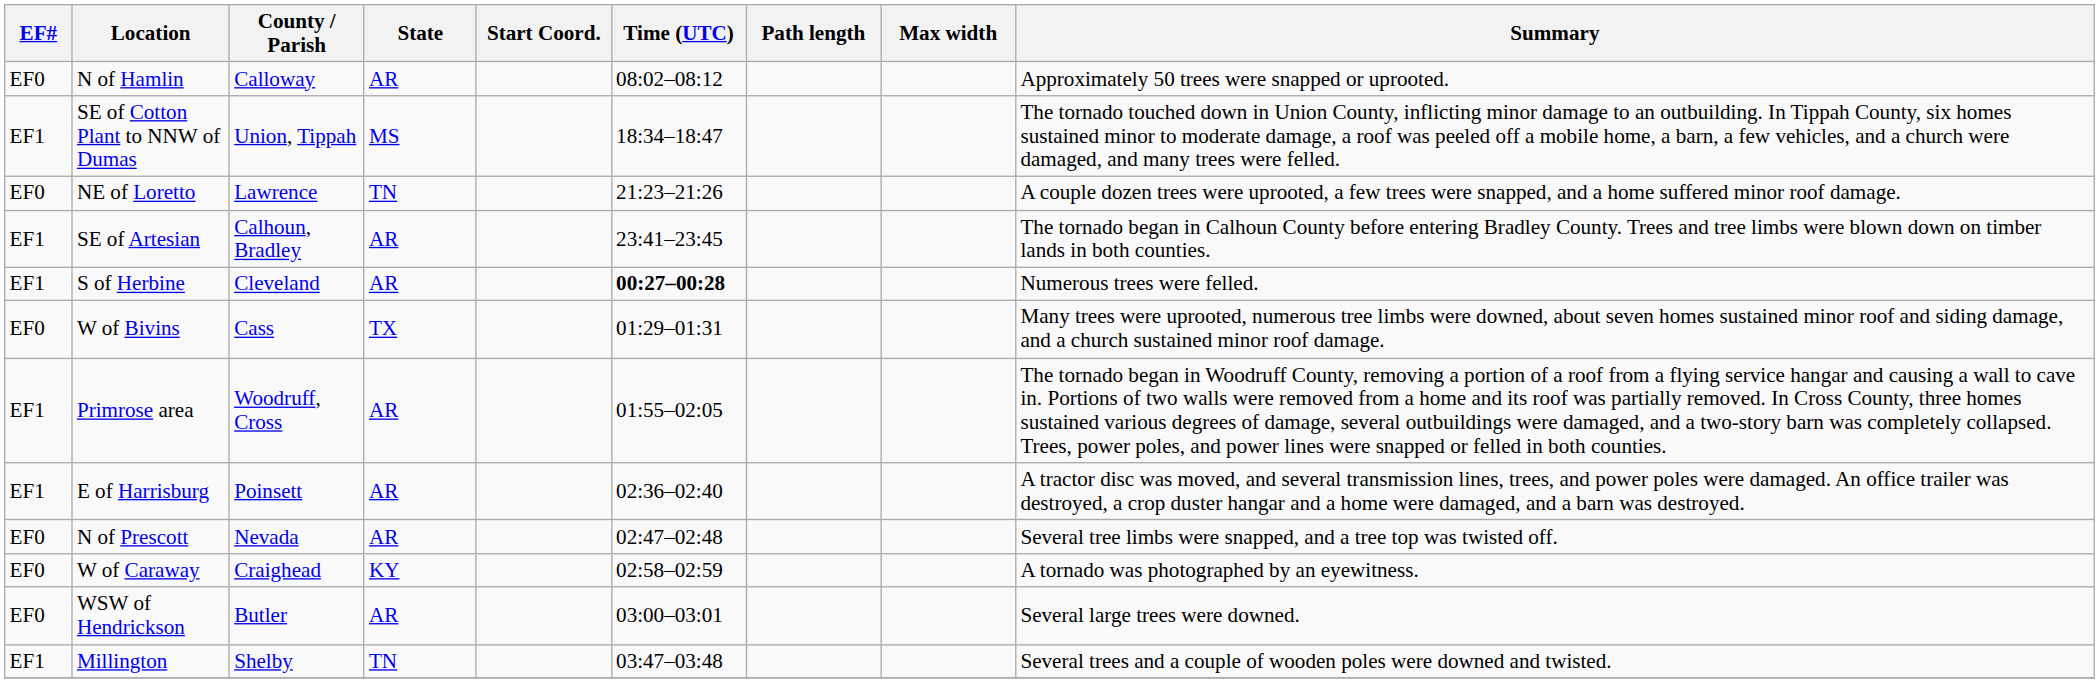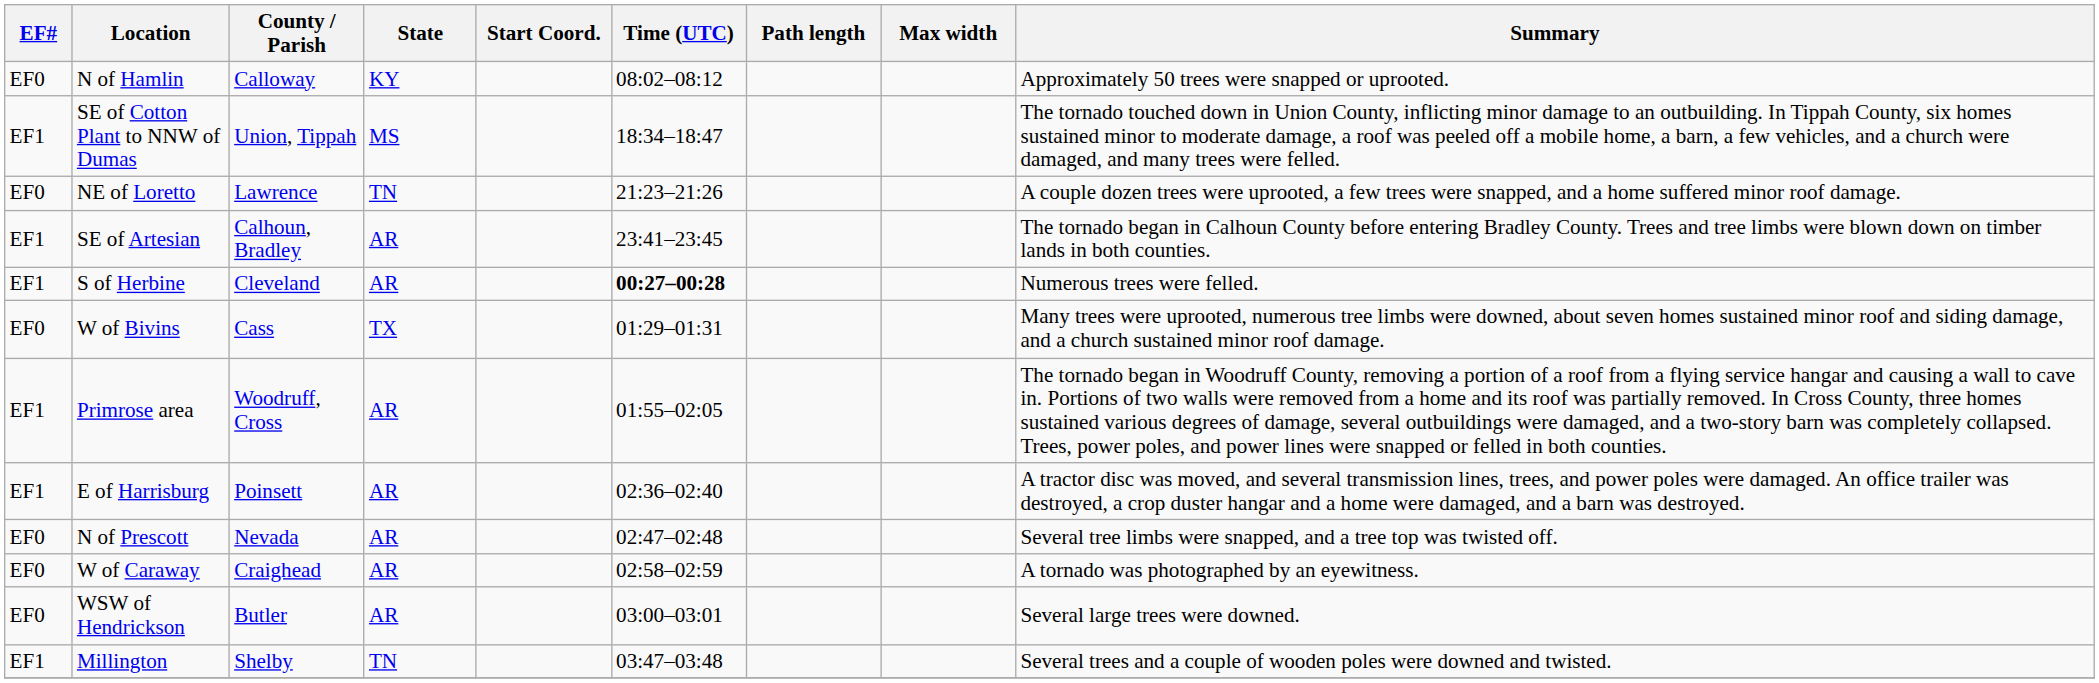N of Hamlin | State: AR -> KY
W of Caraway | State: KY -> AR
